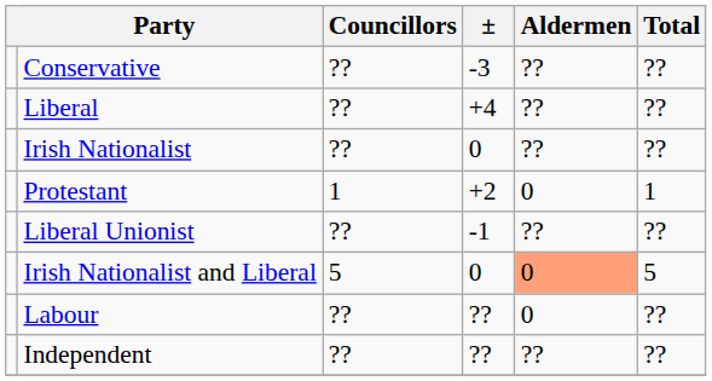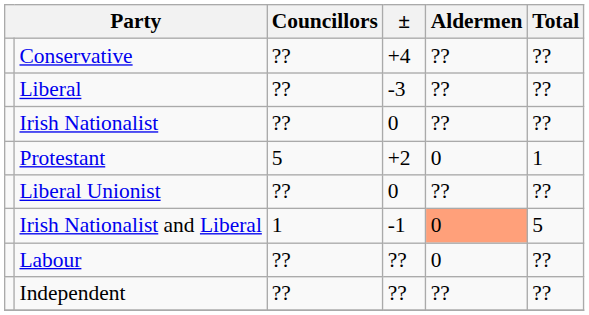Conservative | ±: -3 -> +4
Liberal | ±: +4 -> -3
Protestant | Councillors: 1 -> 5
Liberal Unionist | ±: -1 -> 0
Irish Nationalist and Liberal | Councillors: 5 -> 1
Irish Nationalist and Liberal | ±: 0 -> -1
